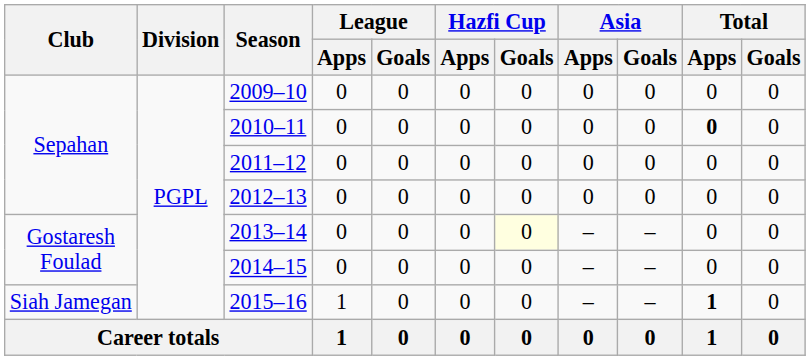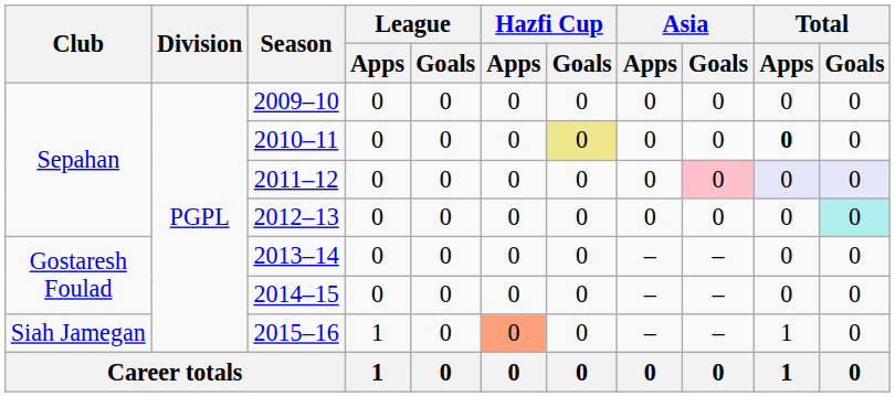2010–11 | Hazfi Cup / Goals: no background -> khaki background
2011–12 | Asia / Goals: no background -> pink background
2011–12 | Total / Apps: no background -> lavender background
2011–12 | Total / Goals: no background -> lavender background
2012–13 | Total / Goals: no background -> paleturquoise background
2013–14 | Hazfi Cup / Goals: lightyellow background -> no background
2015–16 | Hazfi Cup / Apps: no background -> lightsalmon background
2015–16 | Total / Apps: bold -> normal
